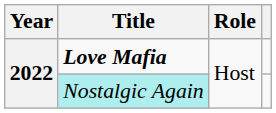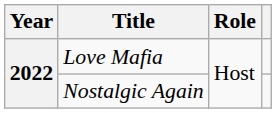Love Mafia | Title: bold -> normal
Nostalgic Again | Title: paleturquoise background -> no background
